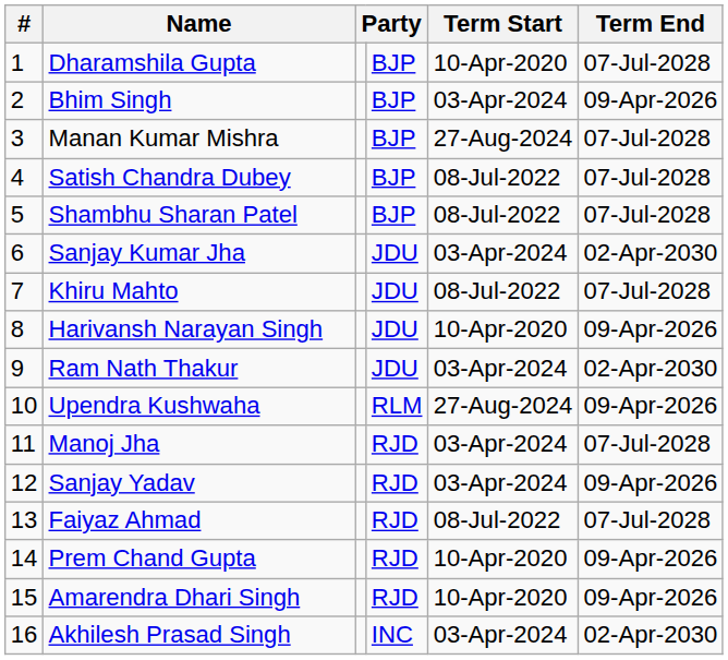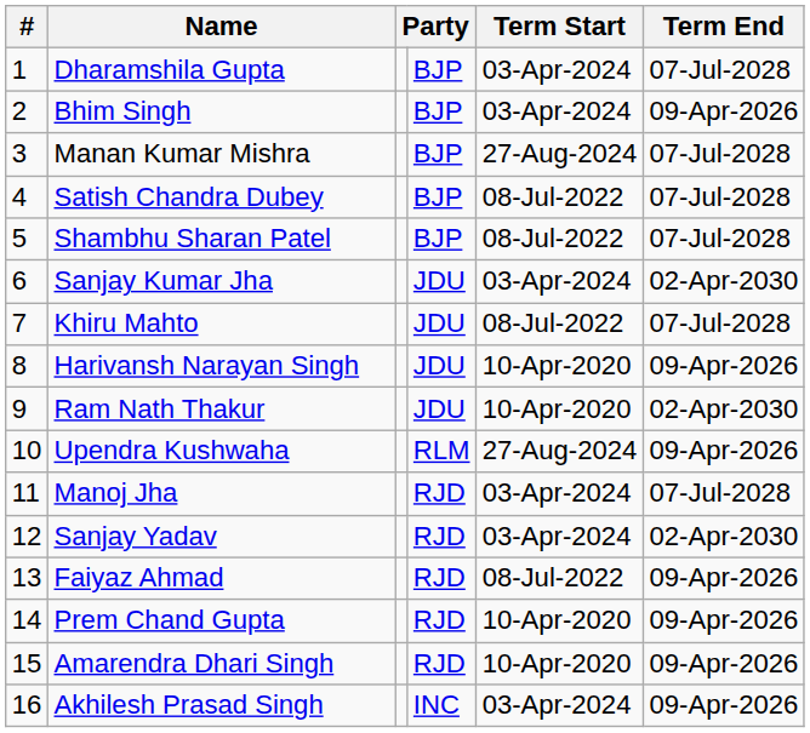Dharamshila Gupta | Term Start: 10-Apr-2020 -> 03-Apr-2024
Ram Nath Thakur | Term Start: 03-Apr-2024 -> 10-Apr-2020
Sanjay Yadav | Term End: 09-Apr-2026 -> 02-Apr-2030
Faiyaz Ahmad | Term End: 07-Jul-2028 -> 09-Apr-2026
Akhilesh Prasad Singh | Term End: 02-Apr-2030 -> 09-Apr-2026
